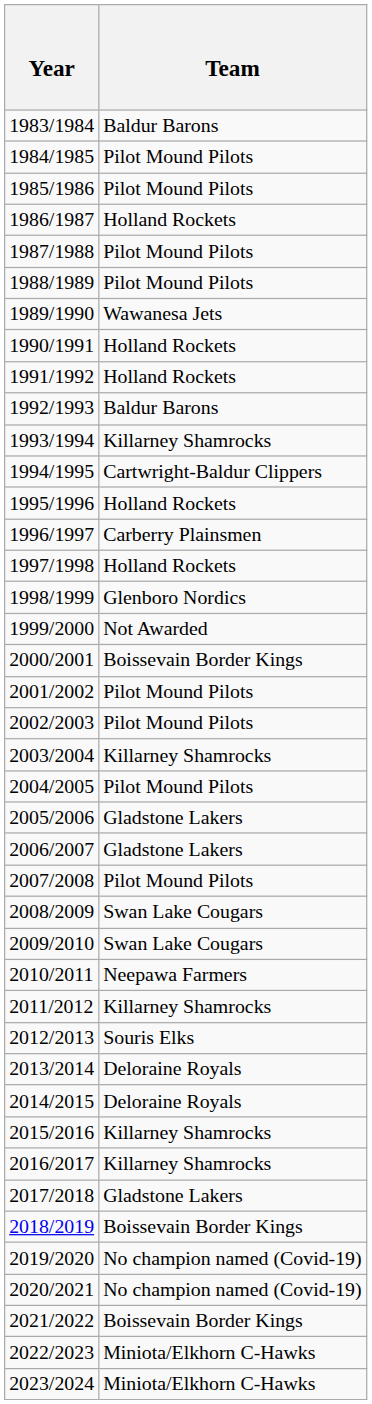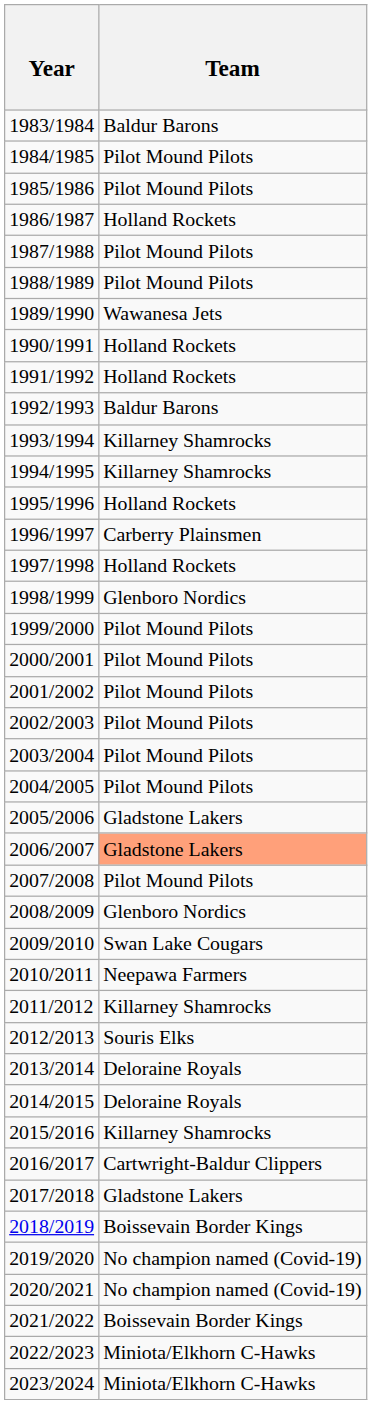1994/1995 | Team: Cartwright-Baldur Clippers -> Killarney Shamrocks
1999/2000 | Team: Not Awarded -> Pilot Mound Pilots
2000/2001 | Team: Boissevain Border Kings -> Pilot Mound Pilots
2003/2004 | Team: Killarney Shamrocks -> Pilot Mound Pilots
2006/2007 | Team: no background -> lightsalmon background
2008/2009 | Team: Swan Lake Cougars -> Glenboro Nordics
2016/2017 | Team: Killarney Shamrocks -> Cartwright-Baldur Clippers
